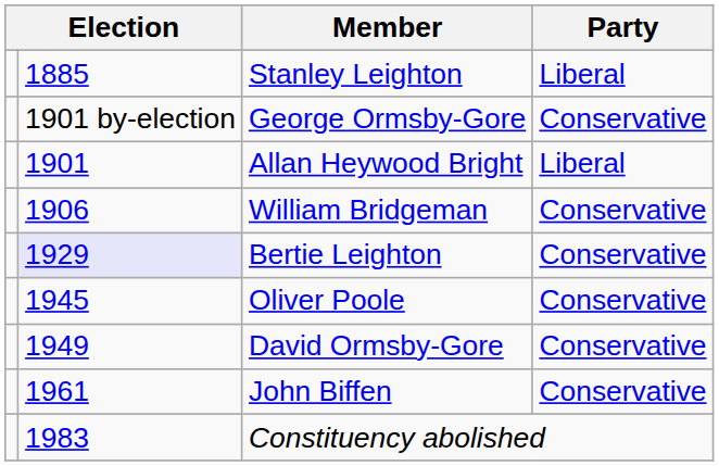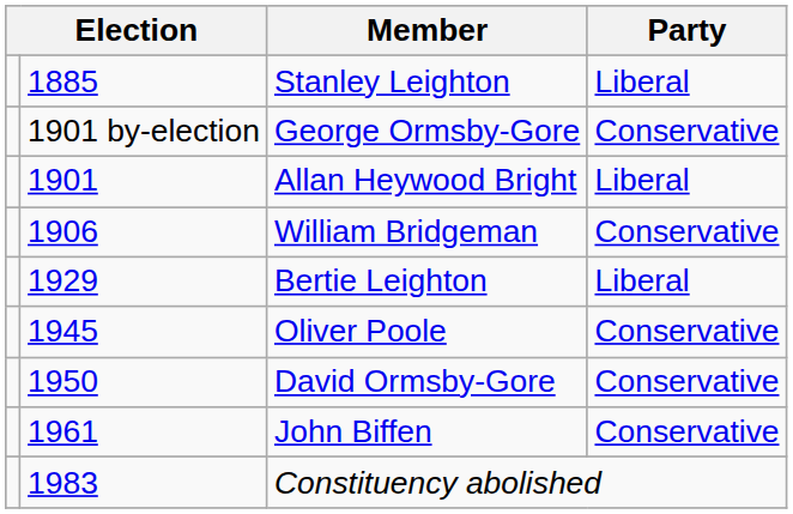Bertie Leighton | column 2: lavender background -> no background
Bertie Leighton | Party: Conservative -> Liberal
David Ormsby-Gore | column 2: 1949 -> 1950
